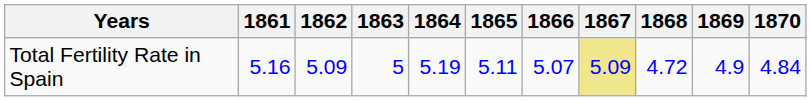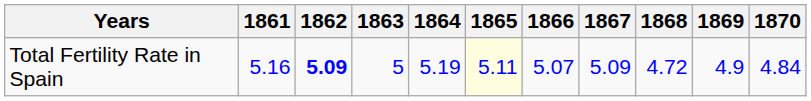row 2 | 1862: normal -> bold
row 2 | 1865: no background -> lightyellow background
row 2 | 1867: khaki background -> no background
